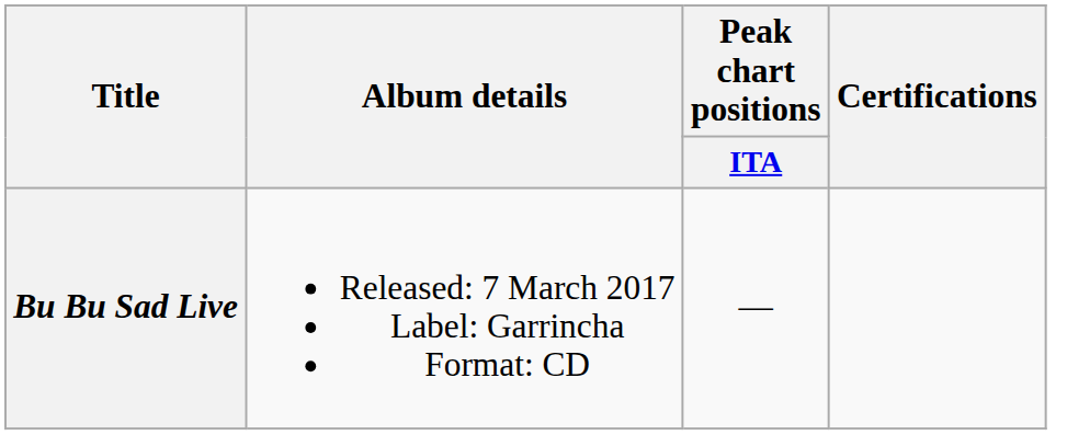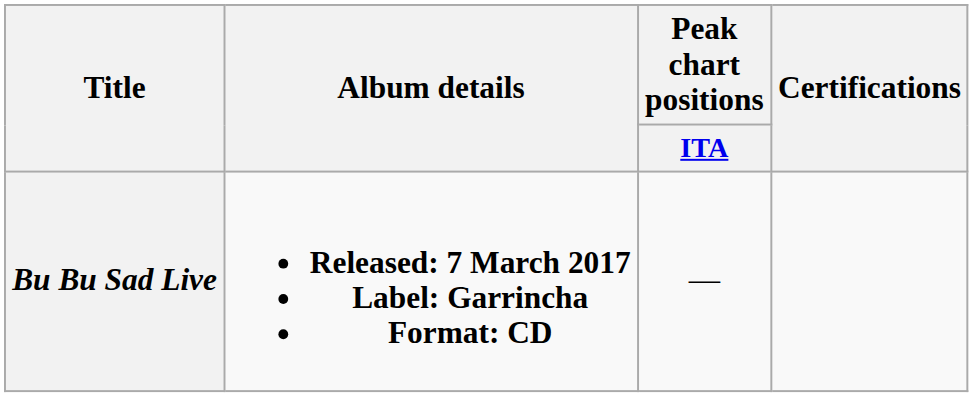Bu Bu Sad Live | Album details: normal -> bold
